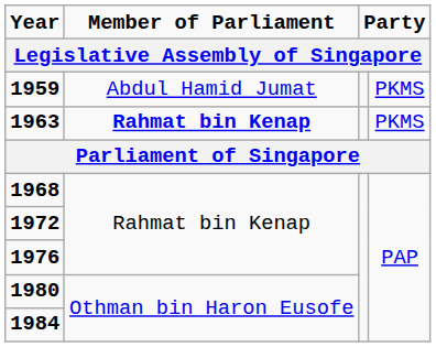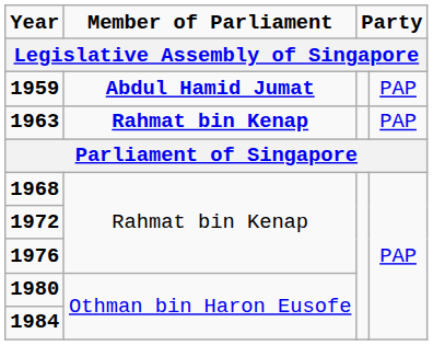1959 | Member of Parliament: normal -> bold
1959 | column 4: PKMS -> PAP
1963 | column 4: PKMS -> PAP
